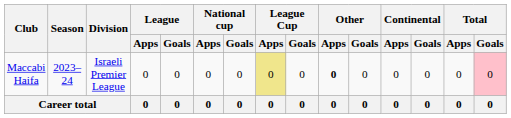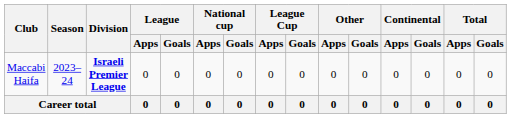Maccabi Haifa | Division: normal -> bold
Maccabi Haifa | League Cup / Apps: khaki background -> no background
Maccabi Haifa | Other / Apps: bold -> normal
Maccabi Haifa | Total / Goals: pink background -> no background
